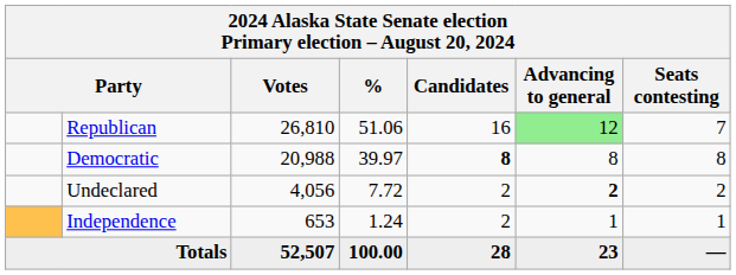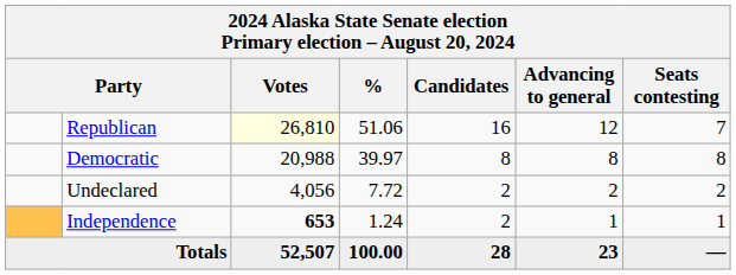Republican | Votes: no background -> lightyellow background
Republican | Advancing to general: lightgreen background -> no background
Democratic | Candidates: bold -> normal
Undeclared | Advancing to general: bold -> normal
Independence | Votes: normal -> bold
